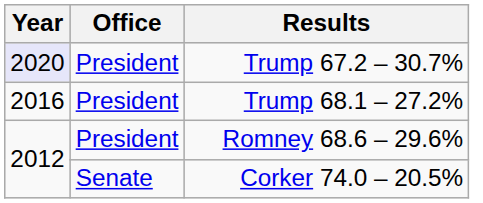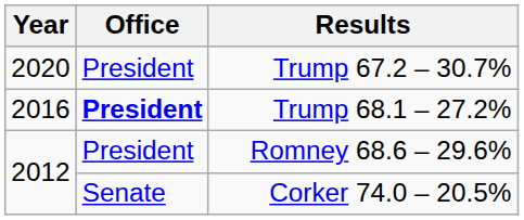Trump 67.2 – 30.7% | Year: lavender background -> no background
Trump 68.1 – 27.2% | Office: normal -> bold
